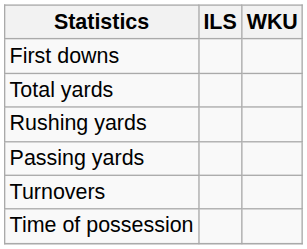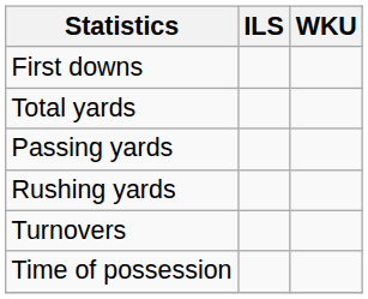rows swapped: Rushing yards <-> Passing yards
